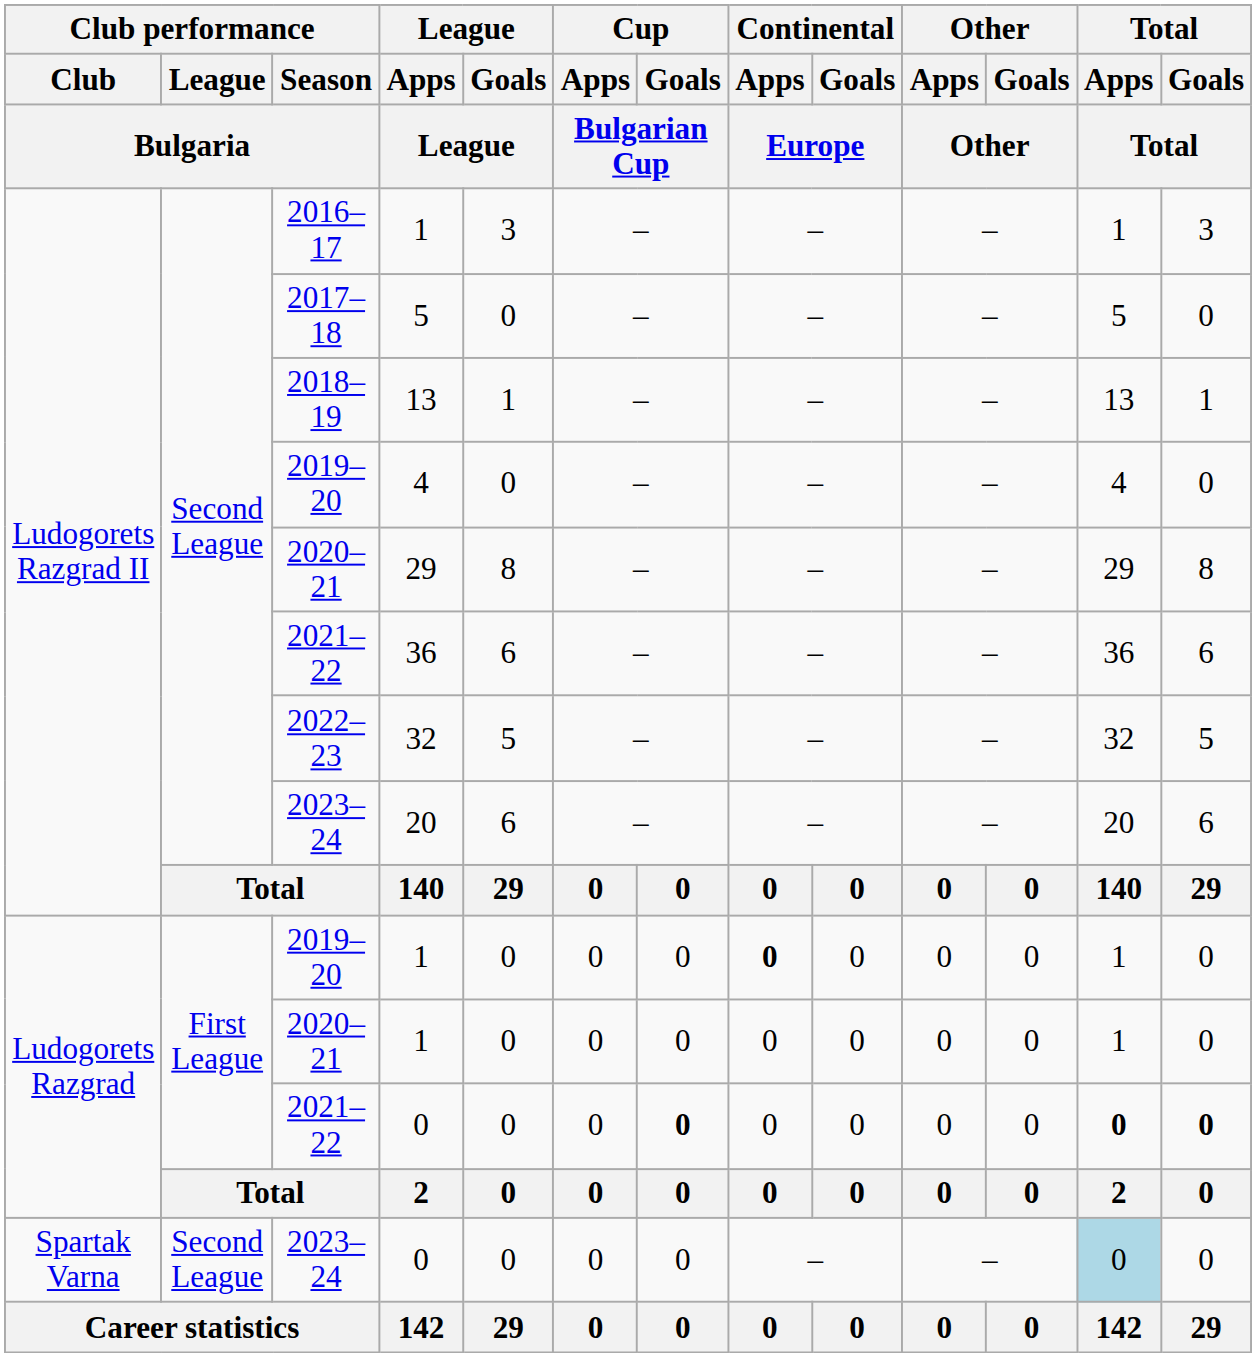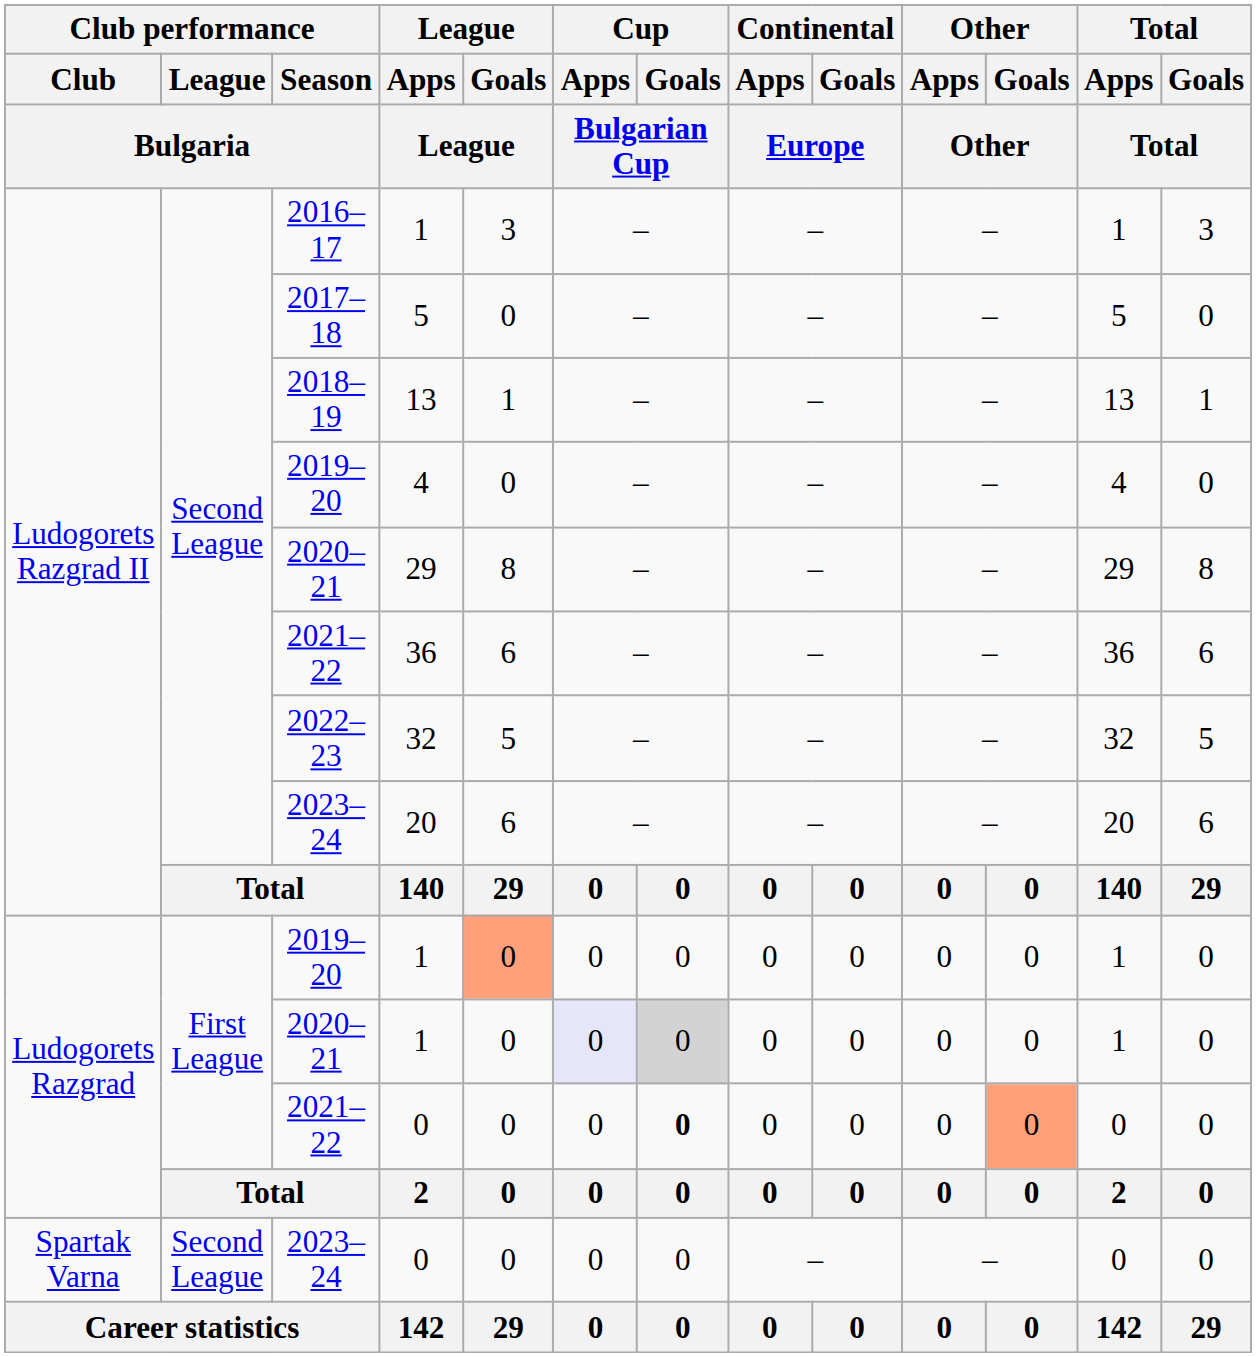2019–20 / 1 | League / Goals / League: no background -> lightsalmon background
2019–20 / 1 | Continental / Apps / Europe: bold -> normal
2020–21 / 1 | Cup / Apps / Bulgarian Cup: no background -> lavender background
2020–21 / 1 | Cup / Goals / Bulgarian Cup: no background -> lightgrey background
2021–22 / 0 | Other / Goals / Other: no background -> lightsalmon background
2021–22 / 0 | Total / Apps / Total: bold -> normal
2021–22 / 0 | Total / Goals / Total: bold -> normal
2023–24 / 0 | Total / Apps / Total: lightblue background -> no background
